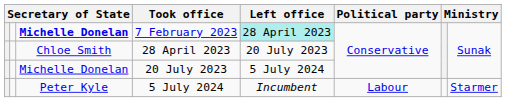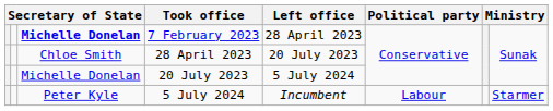7 February 2023 | Left office: paleturquoise background -> no background
